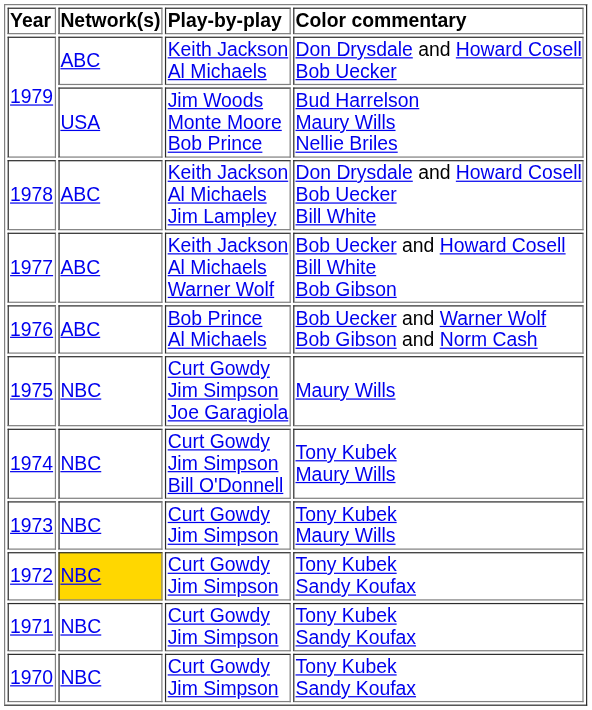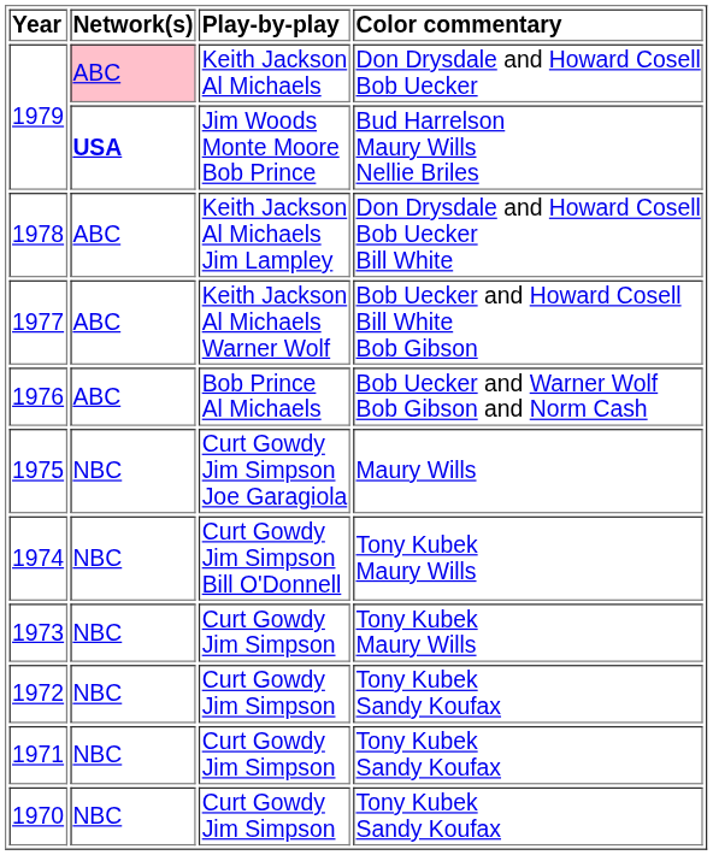1979 / Keith Jackson Al Michaels | Network(s): no background -> pink background
1979 / Jim Woods Monte Moore Bob Prince | Network(s): normal -> bold
1972 | Network(s): gold background -> no background
